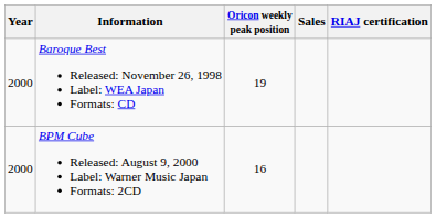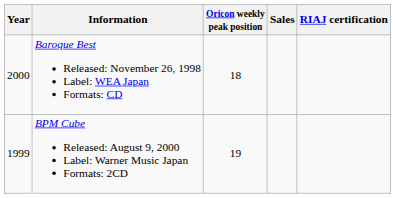row 2 | Oricon weekly peak position: 19 -> 18
row 3 | Year: 2000 -> 1999
row 3 | Oricon weekly peak position: 16 -> 19
